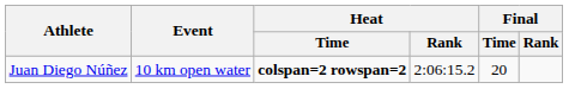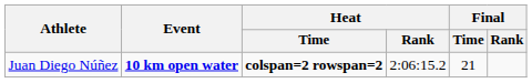Juan Diego Núñez | Event: normal -> bold
Juan Diego Núñez | Final / Time: 20 -> 21
